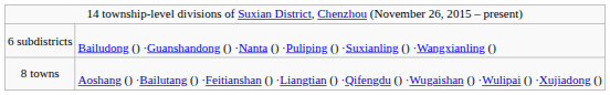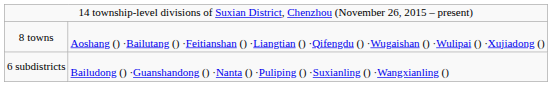rows swapped: 6 subdistricts <-> 8 towns
